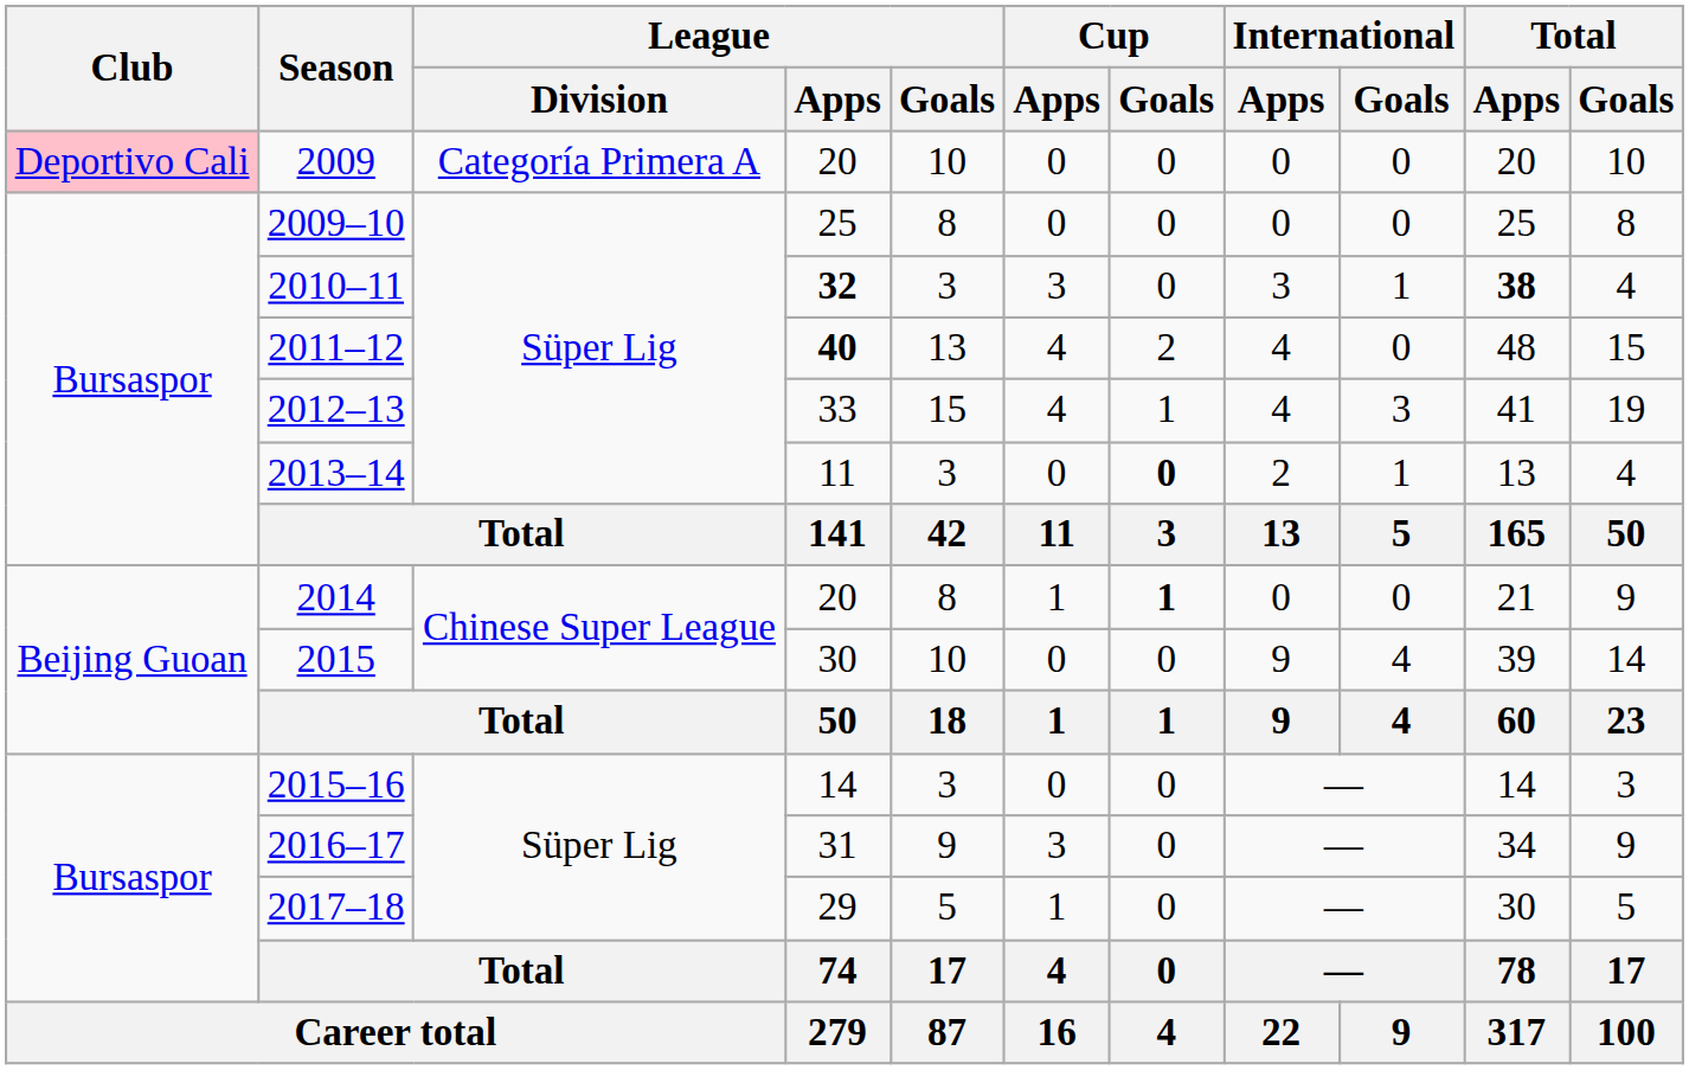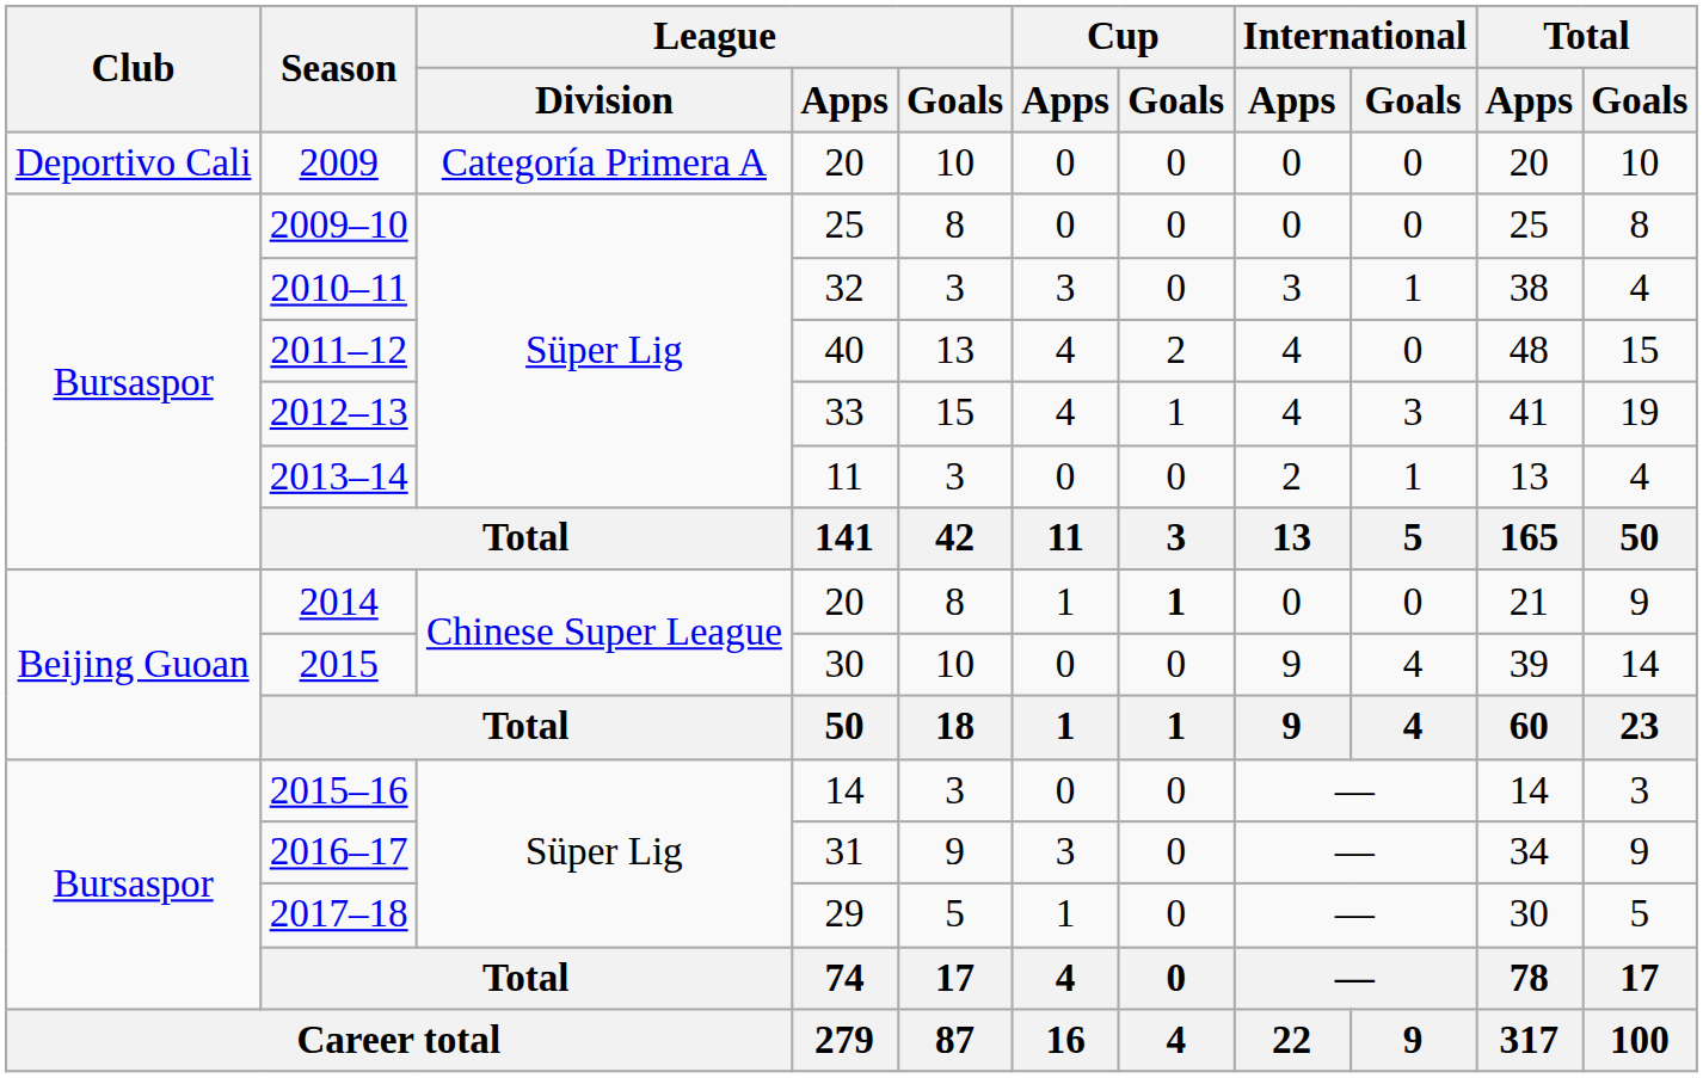2009 | Club: pink background -> no background
2010–11 | League / Apps: bold -> normal
2010–11 | Total / Apps: bold -> normal
2011–12 | League / Apps: bold -> normal
2013–14 | Cup / Goals: bold -> normal
